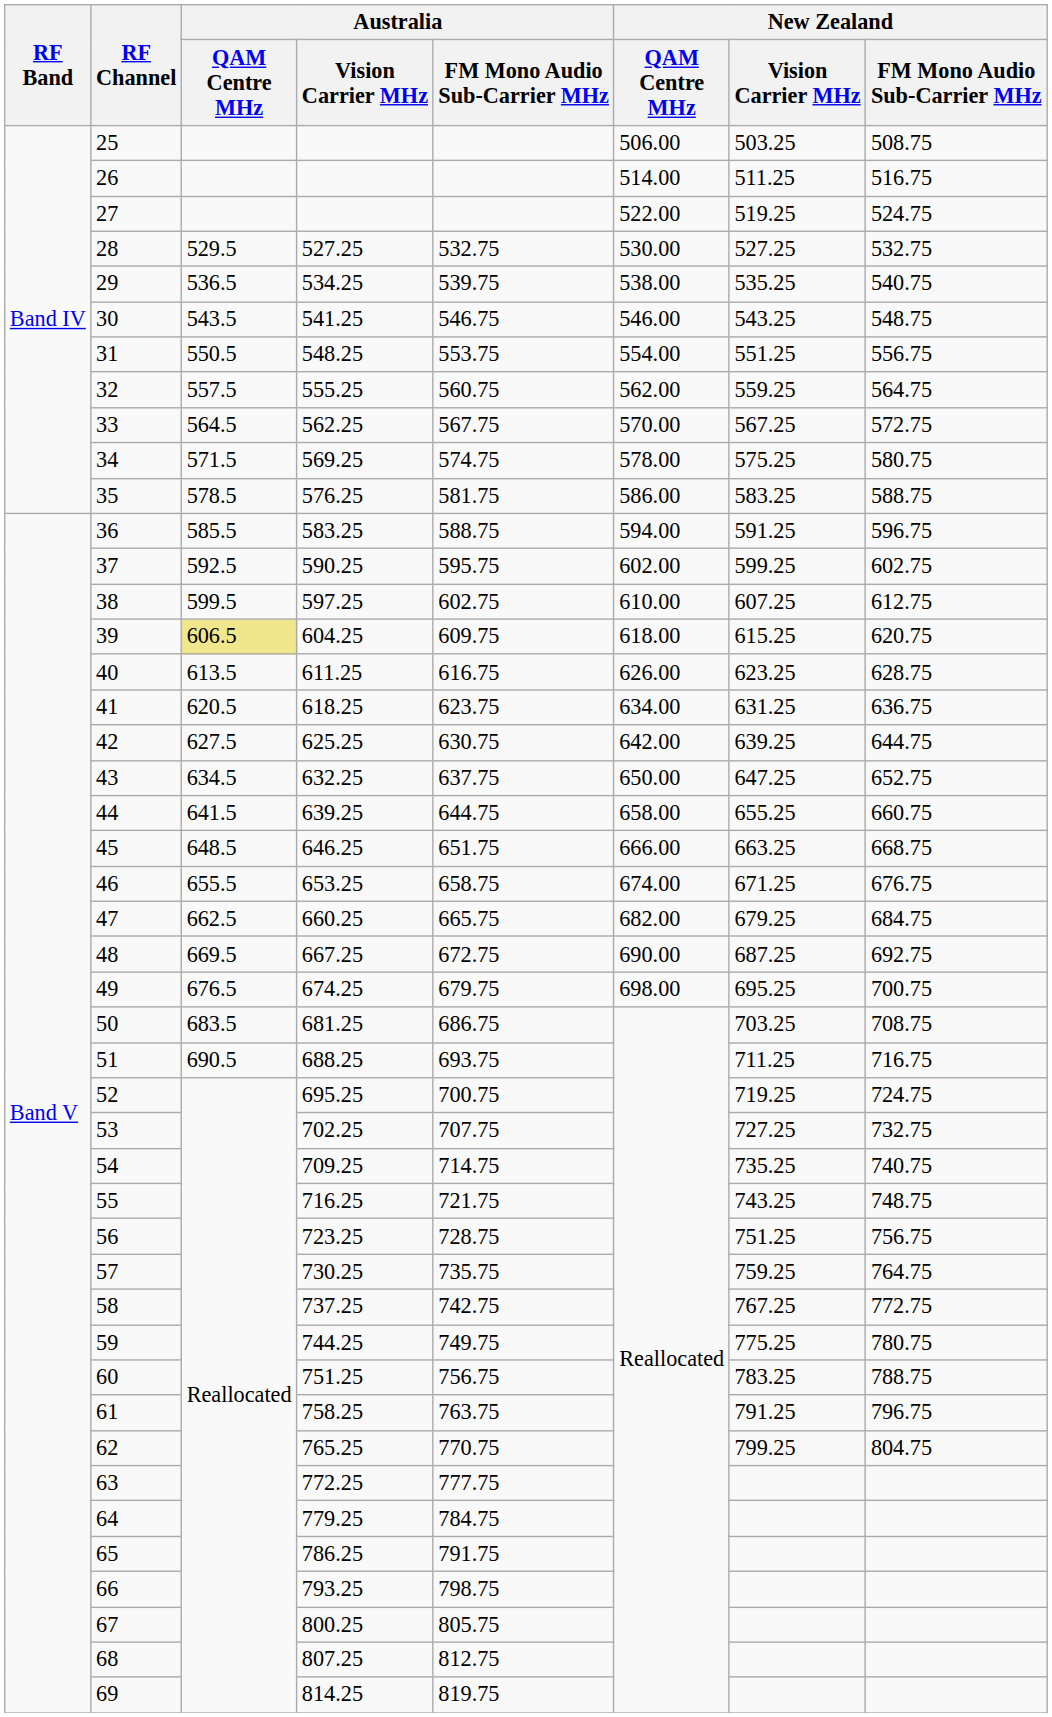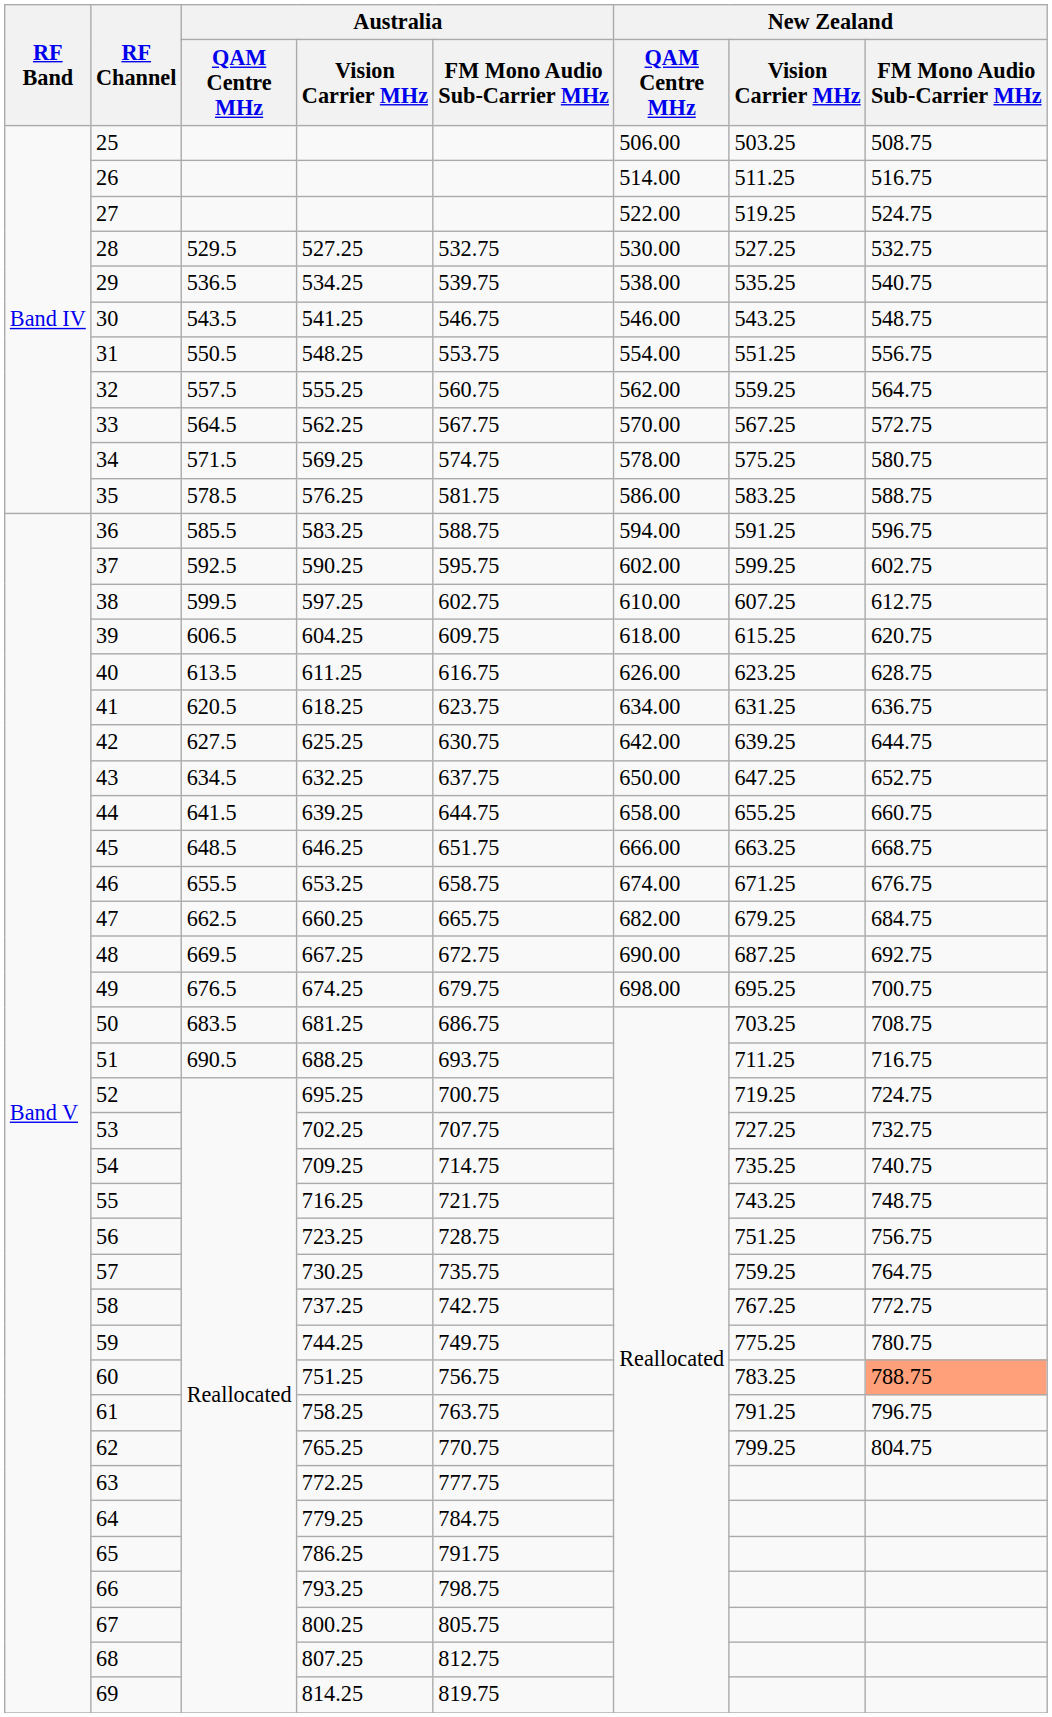39 | Australia / QAM Centre MHz: khaki background -> no background
60 | New Zealand / FM Mono Audio Sub-Carrier MHz: no background -> lightsalmon background
